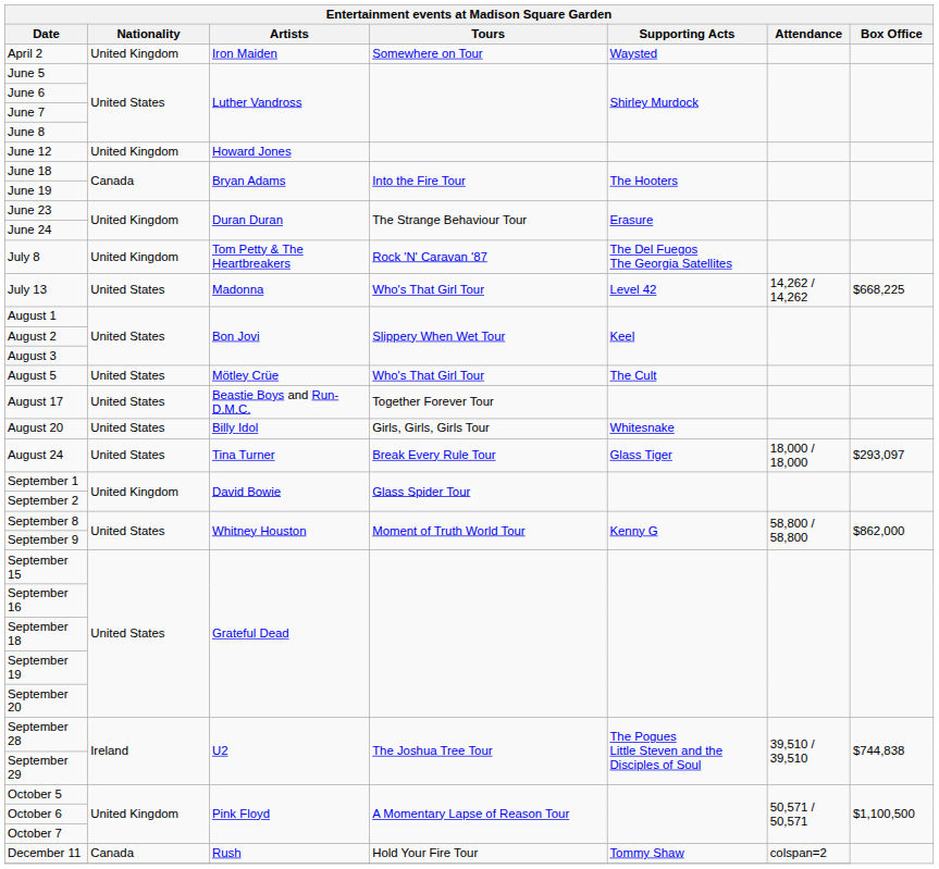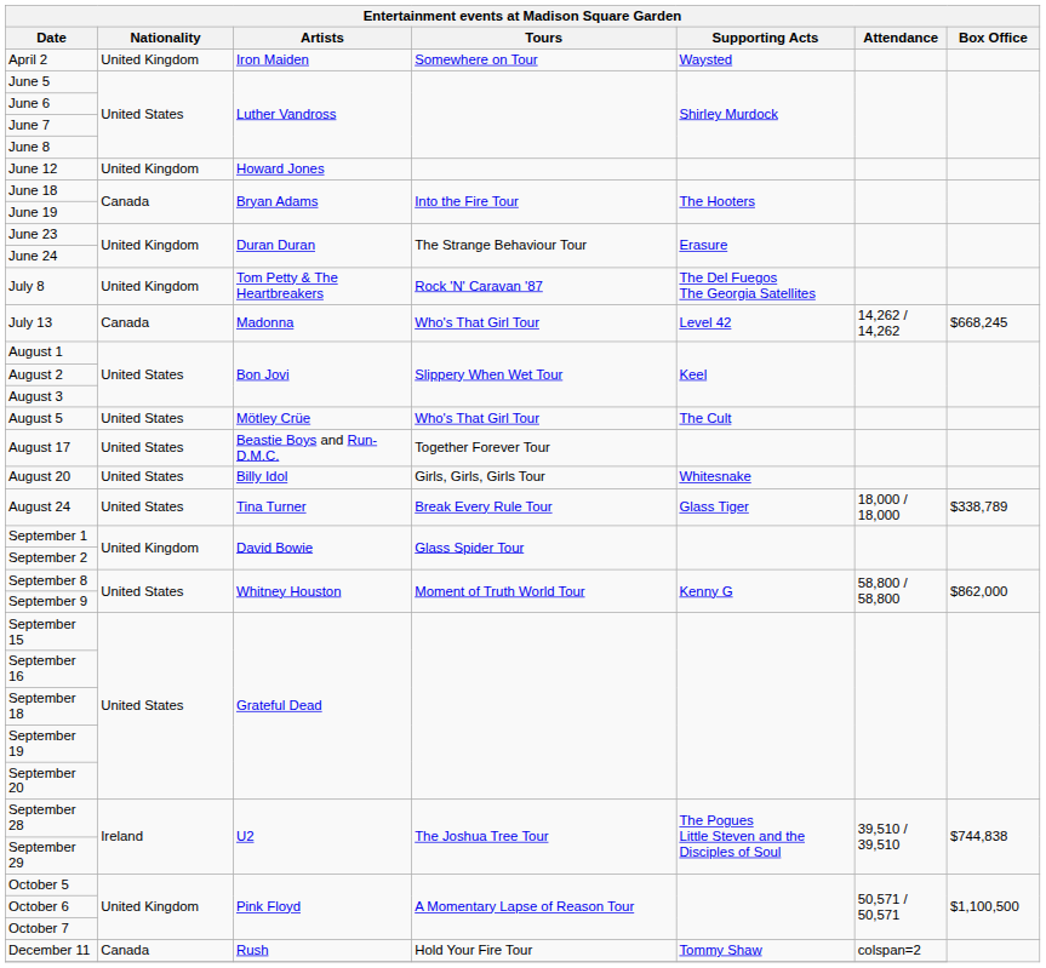July 13 | Nationality: United States -> Canada
July 13 | Box Office: $668,225 -> $668,245
August 24 | Box Office: $293,097 -> $338,789
